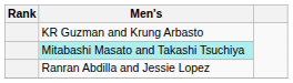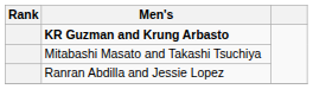KR Guzman and Krung Arbasto | Men's: normal -> bold
Mitabashi Masato and Takashi Tsuchiya | Men's: paleturquoise background -> no background
